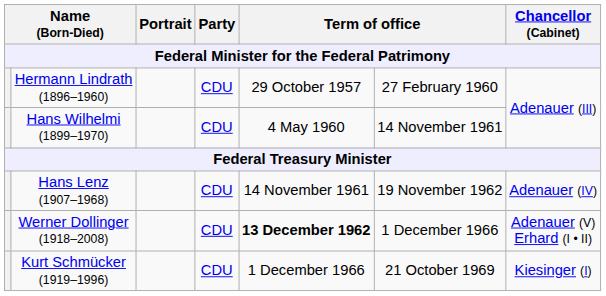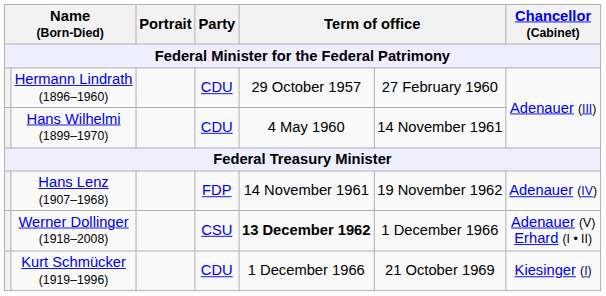Hans Lenz (1907–1968) | Party: CDU -> FDP
Werner Dollinger (1918–2008) | Party: CDU -> CSU
